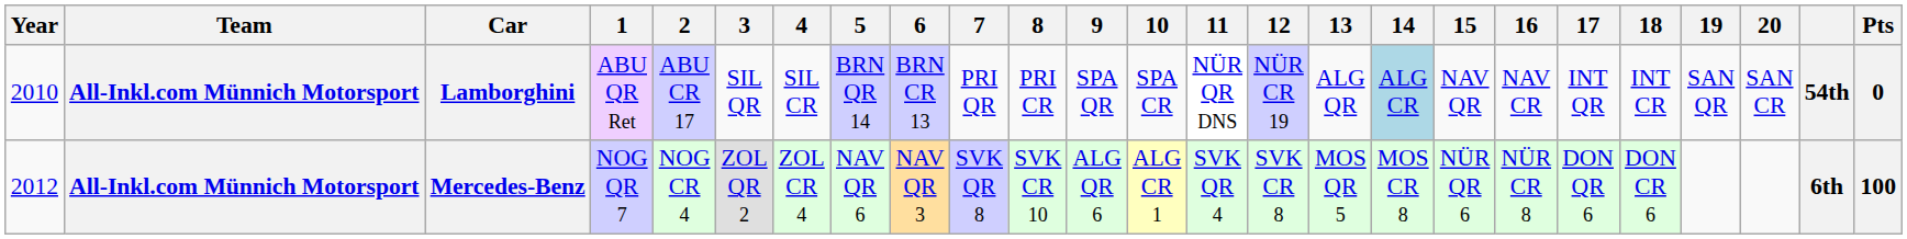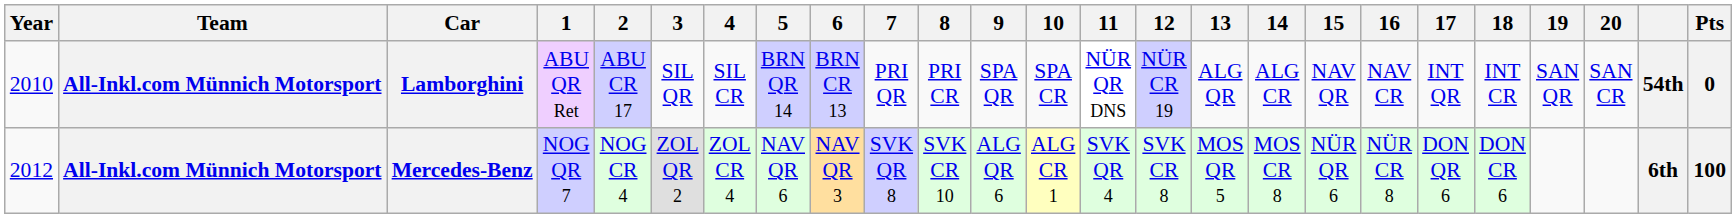row 2 | 14: lightblue background -> no background
